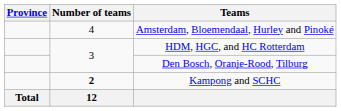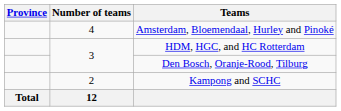Kampong and SCHC | Number of teams: bold -> normal
